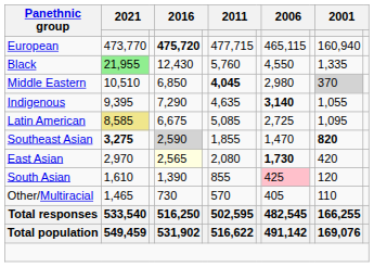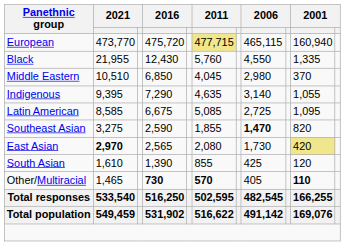European | column 4: bold -> normal
European | column 6: no background -> khaki background
Black | column 2: lightgreen background -> no background
Middle Eastern | column 6: bold -> normal
Middle Eastern | column 10: lightgrey background -> no background
Indigenous | column 8: bold -> normal
Latin American | column 2: khaki background -> no background
Southeast Asian | column 2: bold -> normal
Southeast Asian | column 4: lightgrey background -> no background
Southeast Asian | column 8: normal -> bold
Southeast Asian | column 10: bold -> normal
East Asian | column 2: normal -> bold
East Asian | column 4: lightyellow background -> no background
East Asian | column 8: bold -> normal
East Asian | column 10: no background -> khaki background
South Asian | column 8: pink background -> no background
Other/Multiracial | column 4: normal -> bold
Other/Multiracial | column 6: normal -> bold
Other/Multiracial | column 10: normal -> bold
